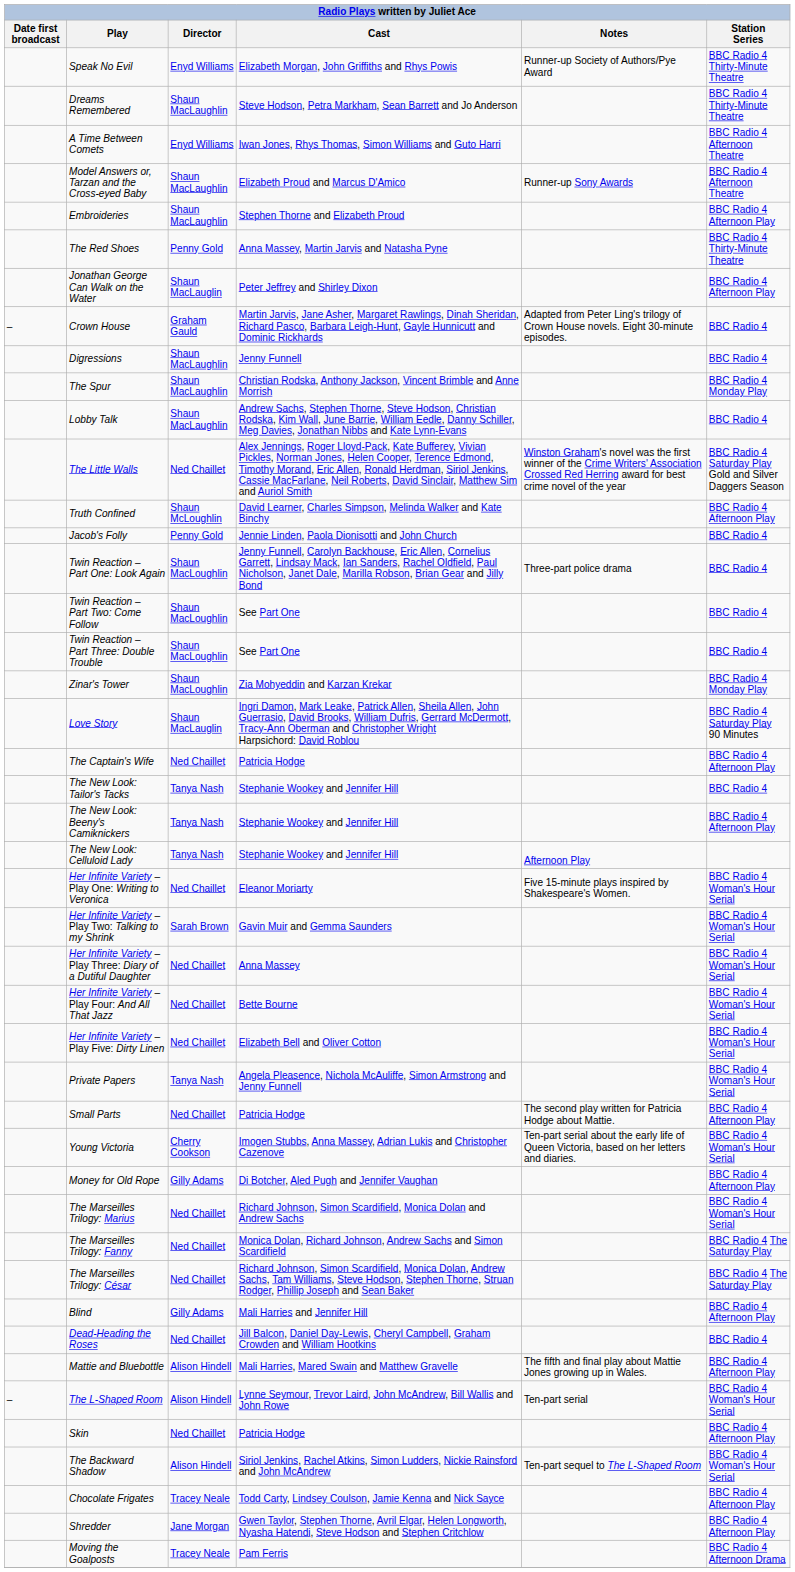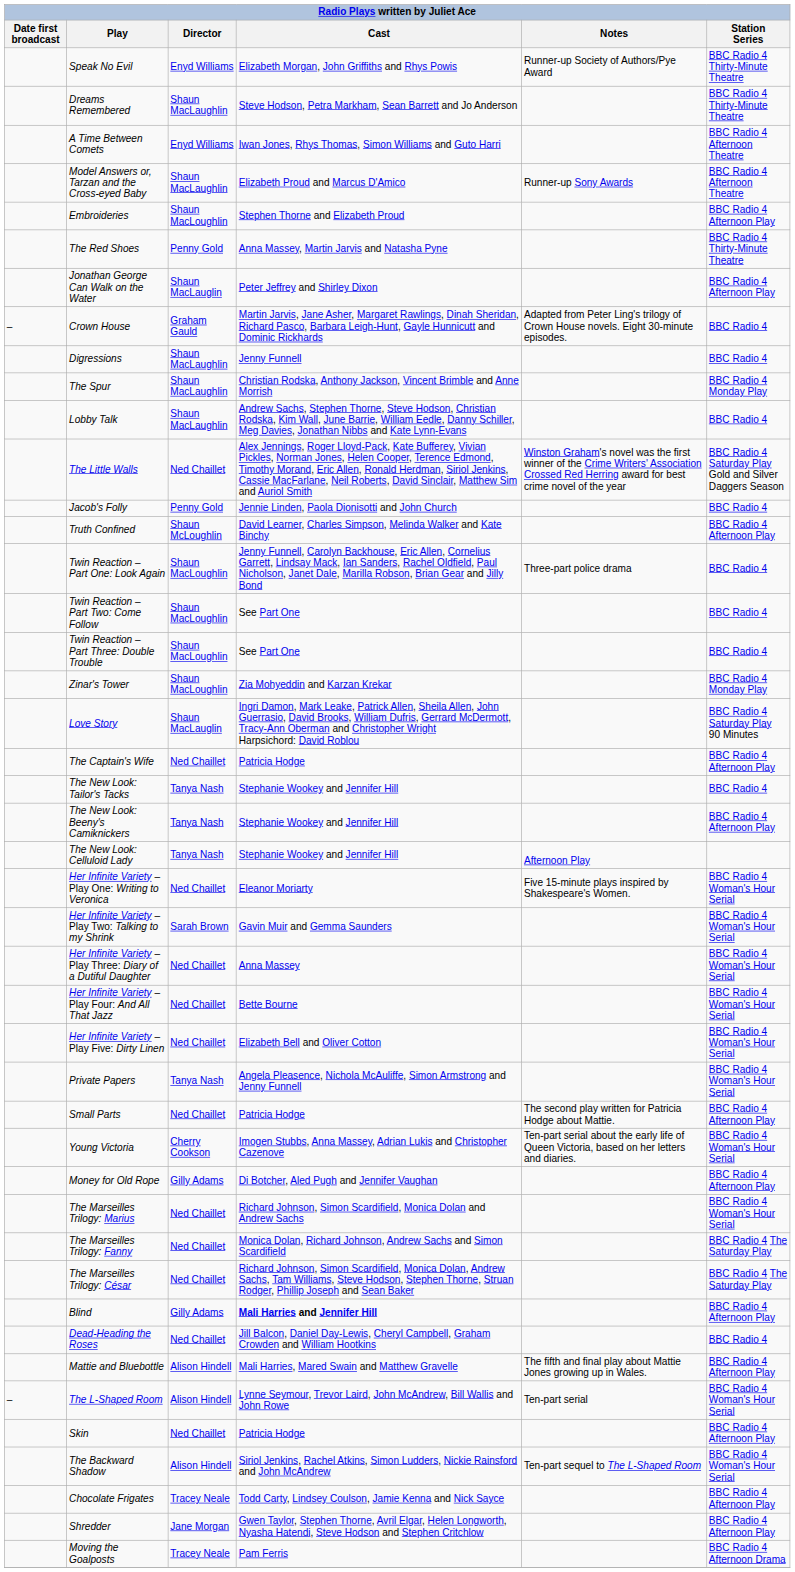Embroideries | Director: Shaun MacLaughlin -> Shaun MacLoughlin
rows swapped: Jacob's Folly <-> Truth Confined
Blind | Cast: normal -> bold
